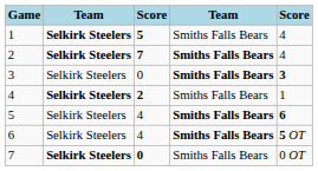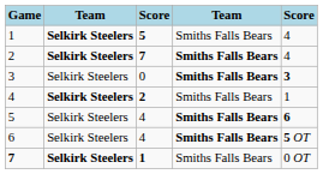row 8 | Game: normal -> bold
row 8 | column 3: 0 -> 1
